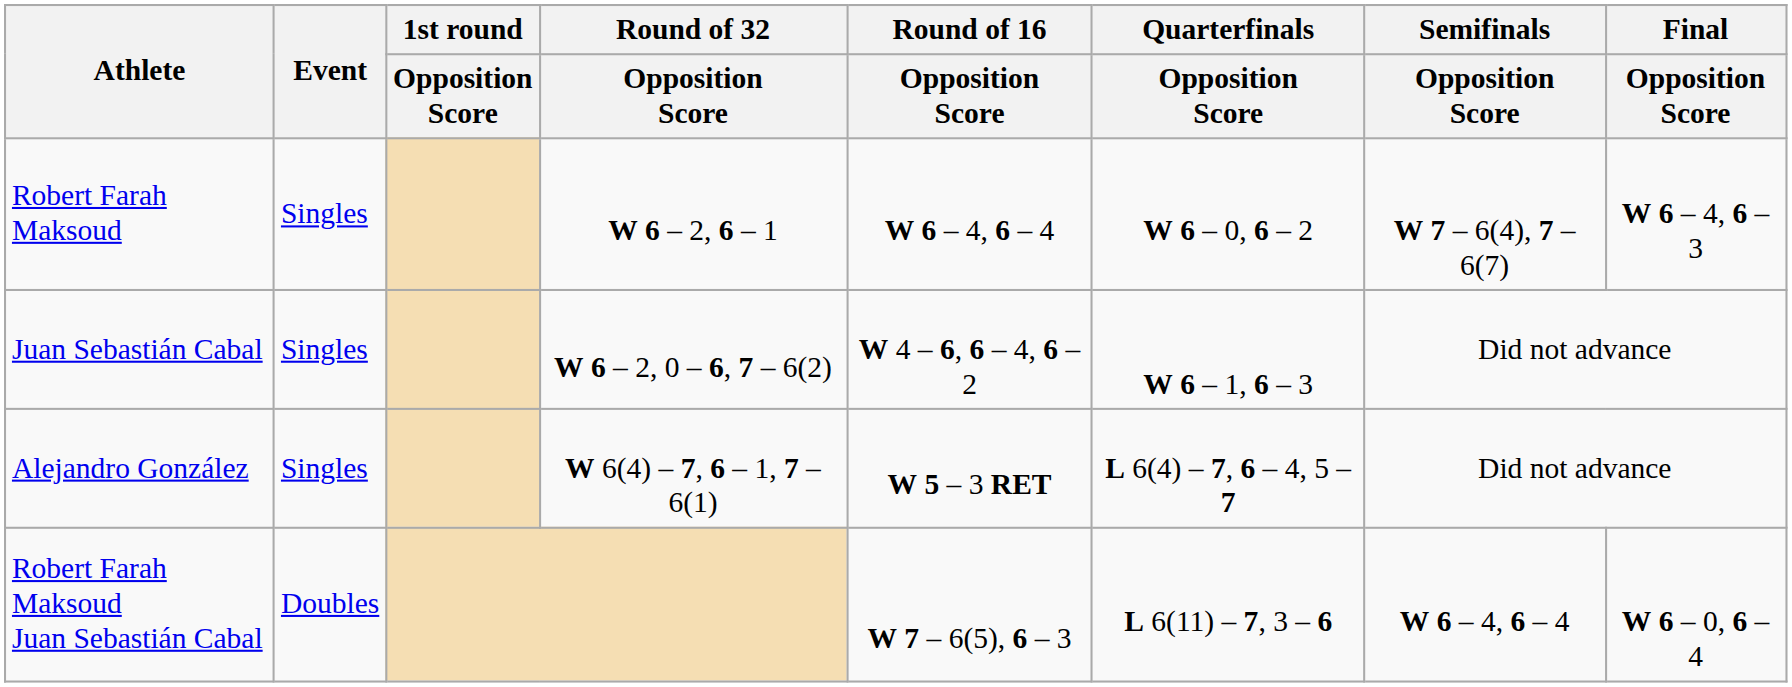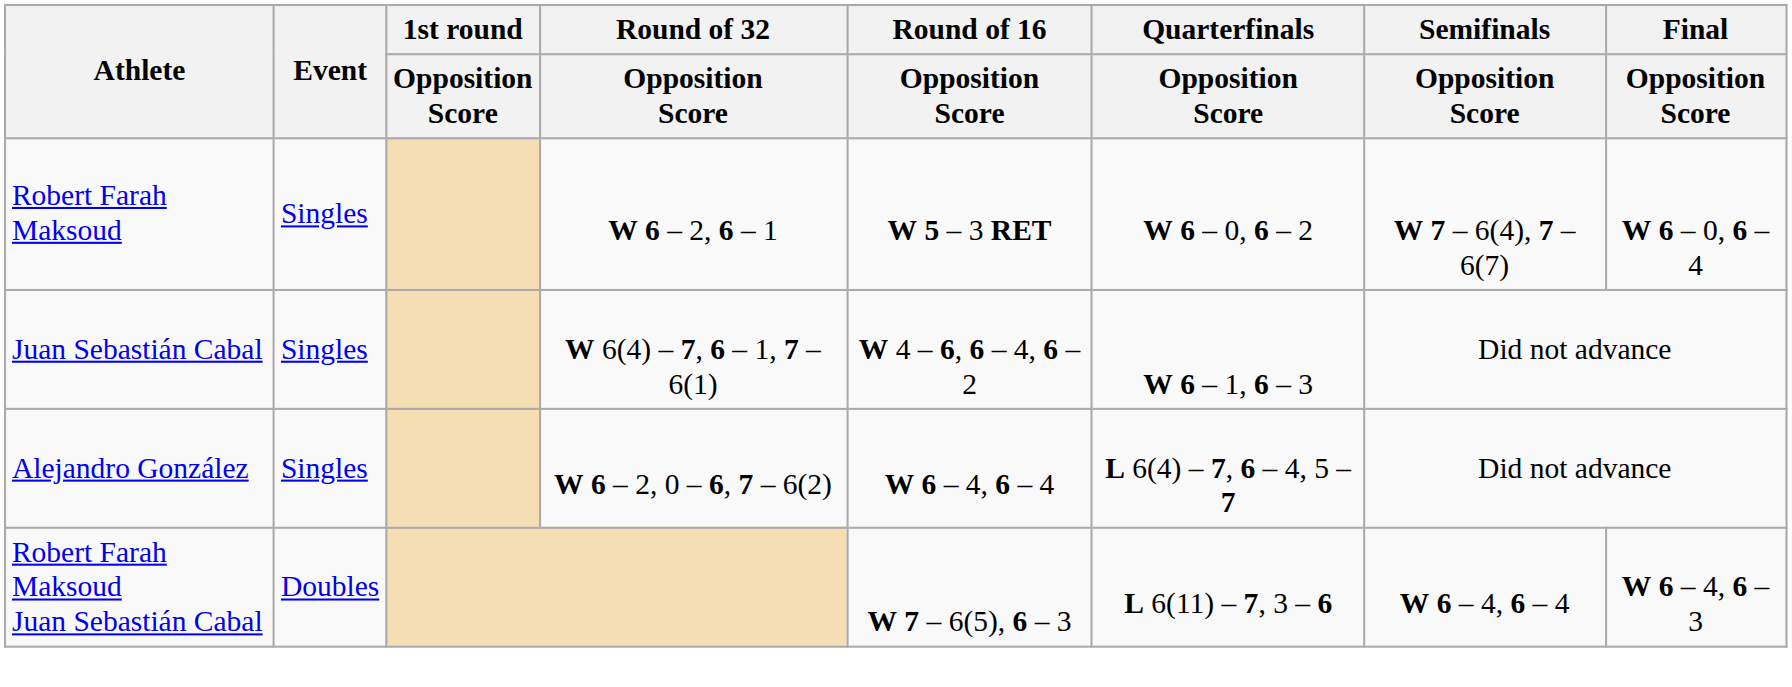Robert Farah Maksoud | Round of 16 / Opposition Score: W 6 – 4, 6 – 4 -> W 5 – 3 RET
Robert Farah Maksoud | Final / Opposition Score: W 6 – 4, 6 – 3 -> W 6 – 0, 6 – 4
Juan Sebastián Cabal | Round of 32 / Opposition Score: W 6 – 2, 0 – 6, 7 – 6(2) -> W 6(4) – 7, 6 – 1, 7 – 6(1)
Alejandro González | Round of 32 / Opposition Score: W 6(4) – 7, 6 – 1, 7 – 6(1) -> W 6 – 2, 0 – 6, 7 – 6(2)
Alejandro González | Round of 16 / Opposition Score: W 5 – 3 RET -> W 6 – 4, 6 – 4
Robert Farah Maksoud Juan Sebastián Cabal | Final / Opposition Score: W 6 – 0, 6 – 4 -> W 6 – 4, 6 – 3
